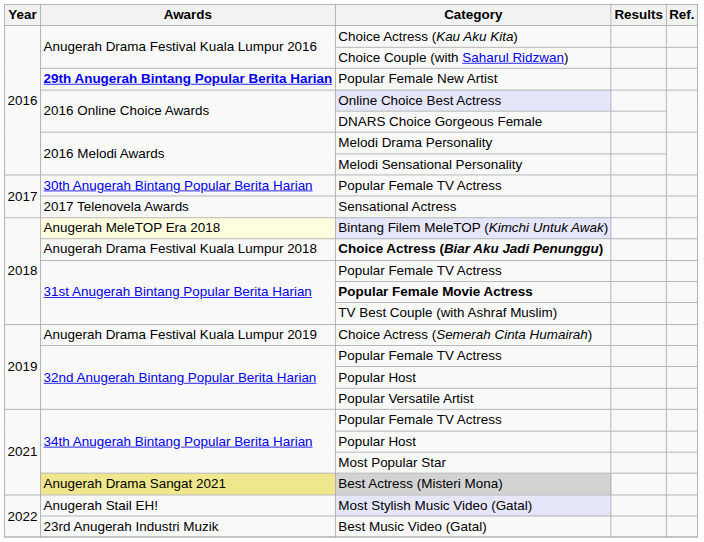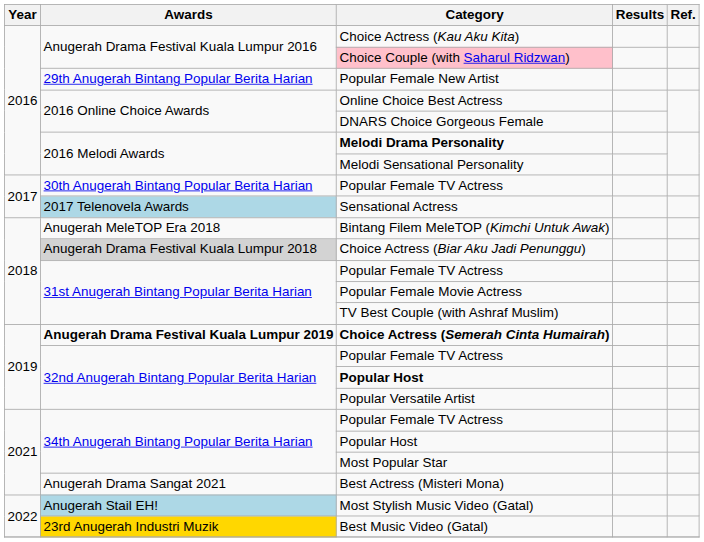Choice Couple (with Saharul Ridzwan) | Category: no background -> pink background
Popular Female New Artist | Awards: bold -> normal
Online Choice Best Actress | Category: lavender background -> no background
Melodi Drama Personality | Category: normal -> bold
Sensational Actress | Awards: no background -> lightblue background
Bintang Filem MeleTOP (Kimchi Untuk Awak) | Awards: lightyellow background -> no background
Bintang Filem MeleTOP (Kimchi Untuk Awak) | Category: lavender background -> no background
Choice Actress (Biar Aku Jadi Penunggu) | Awards: no background -> lightgrey background
Choice Actress (Biar Aku Jadi Penunggu) | Category: bold -> normal
Popular Female Movie Actress | Category: bold -> normal
Choice Actress (Semerah Cinta Humairah) | Awards: normal -> bold
Choice Actress (Semerah Cinta Humairah) | Category: normal -> bold
32nd Anugerah Bintang Popular Berita Harian / Popular Host | Category: normal -> bold
Best Actress (Misteri Mona) | Awards: khaki background -> no background
Best Actress (Misteri Mona) | Category: lightgrey background -> no background
Most Stylish Music Video (Gatal) | Awards: no background -> lightblue background
Most Stylish Music Video (Gatal) | Category: lavender background -> no background
Best Music Video (Gatal) | Awards: no background -> gold background
